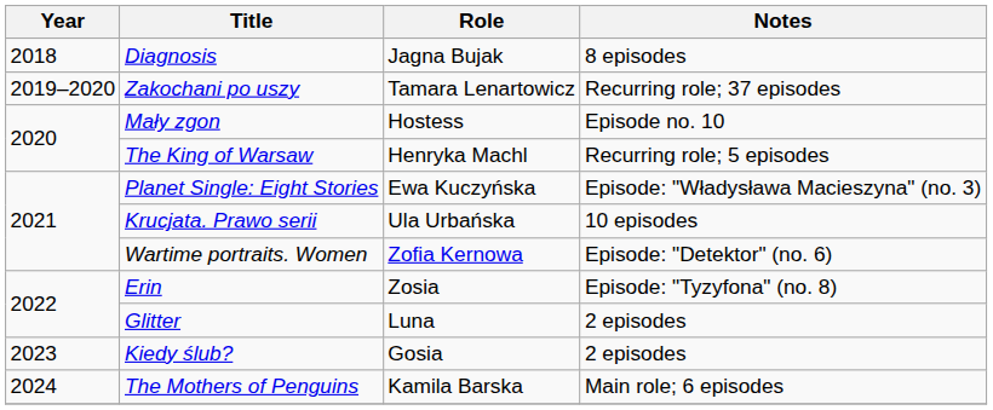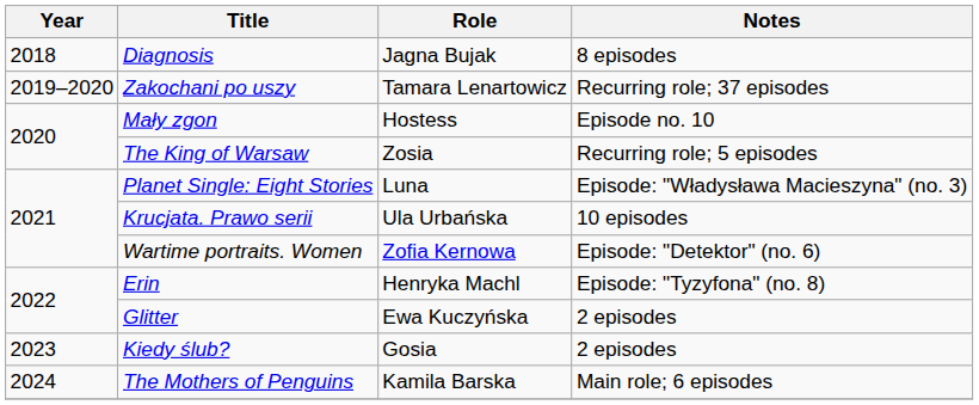The King of Warsaw | Role: Henryka Machl -> Zosia
Planet Single: Eight Stories | Role: Ewa Kuczyńska -> Luna
Erin | Role: Zosia -> Henryka Machl
Glitter | Role: Luna -> Ewa Kuczyńska
